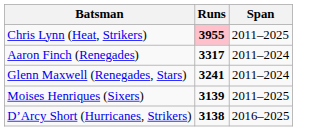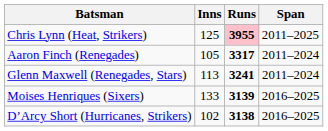+ column: Inns | 125 | 105 | 113 | 133 | 102
Moises Henriques (Sixers) | Span: 2011–2025 -> 2016–2025
